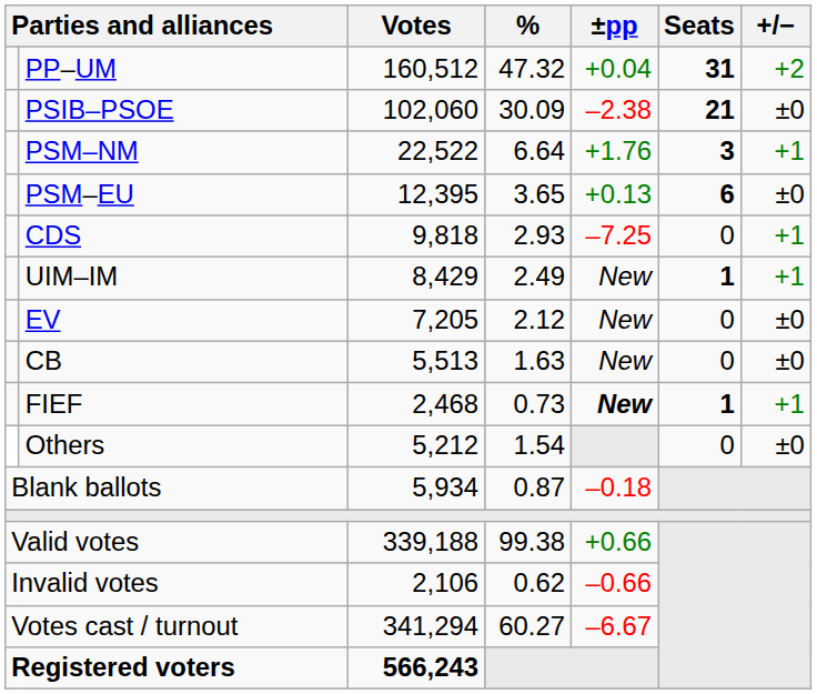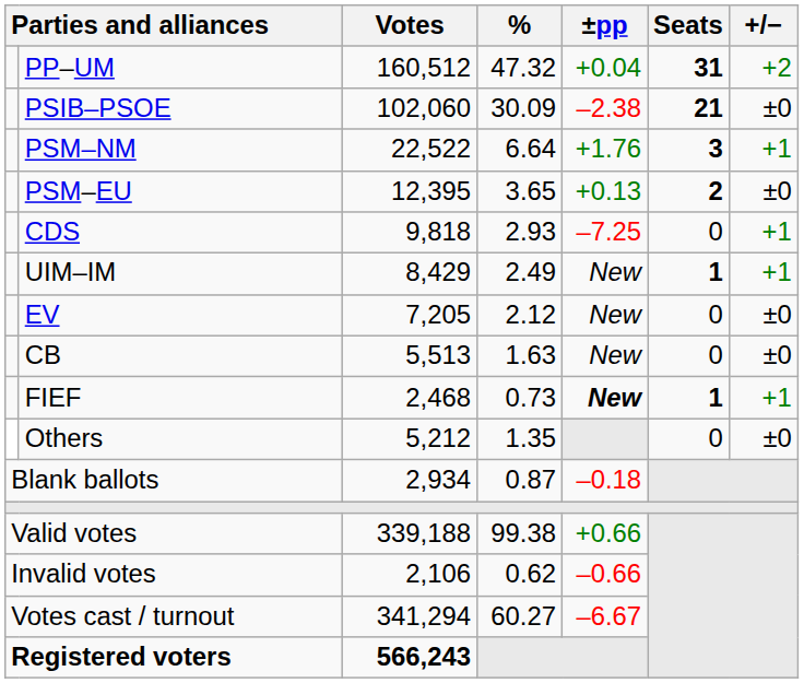PSM–EU | Seats: 6 -> 2
Others | %: 1.54 -> 1.35
Blank ballots | Votes: 5,934 -> 2,934
